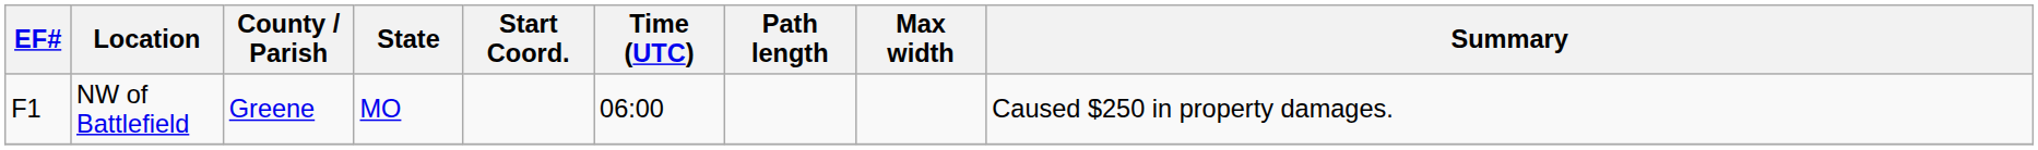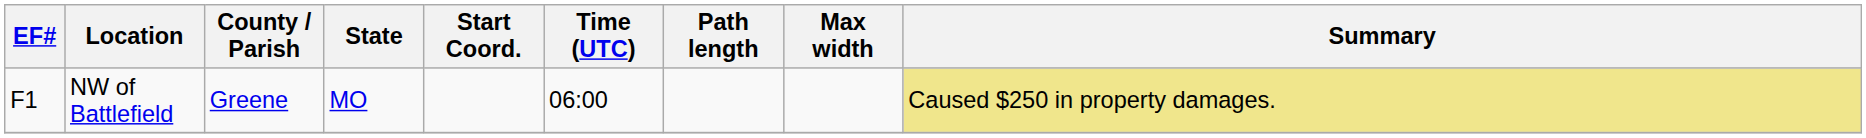NW of Battlefield | Summary: no background -> khaki background
